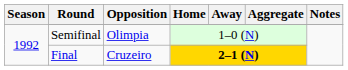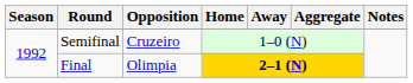Semifinal | Opposition: Olimpia -> Cruzeiro
Final | Opposition: Cruzeiro -> Olimpia
